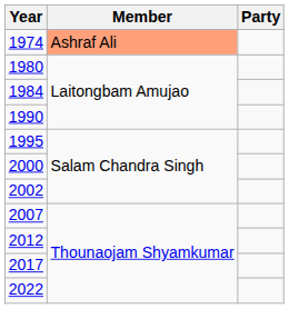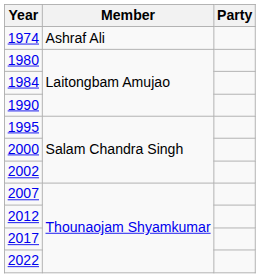1974 | Member: lightsalmon background -> no background
